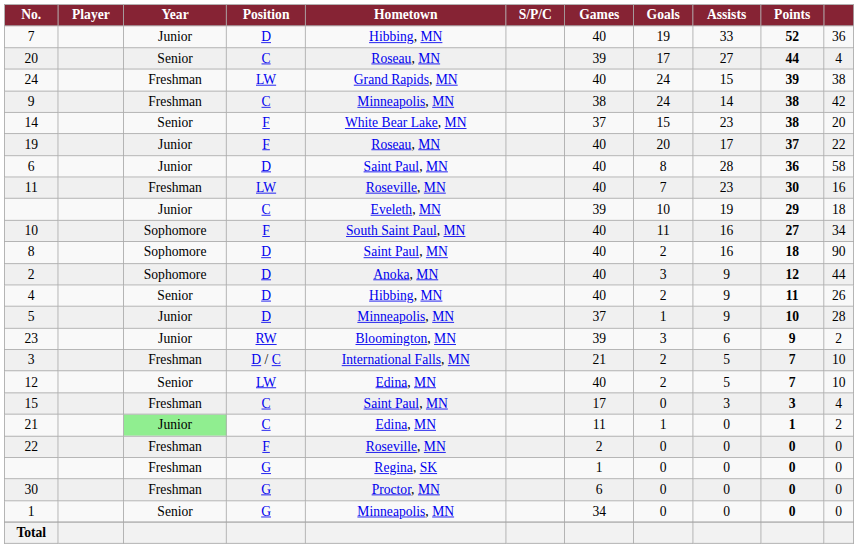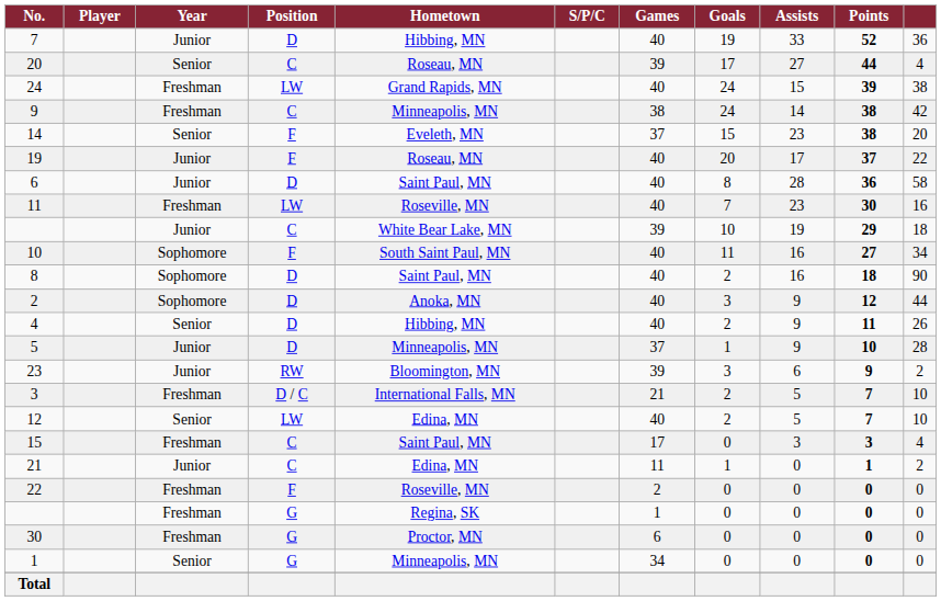row 6 | Hometown: White Bear Lake, MN -> Eveleth, MN
row 10 | Hometown: Eveleth, MN -> White Bear Lake, MN
row 20 | Year: lightgreen background -> no background
